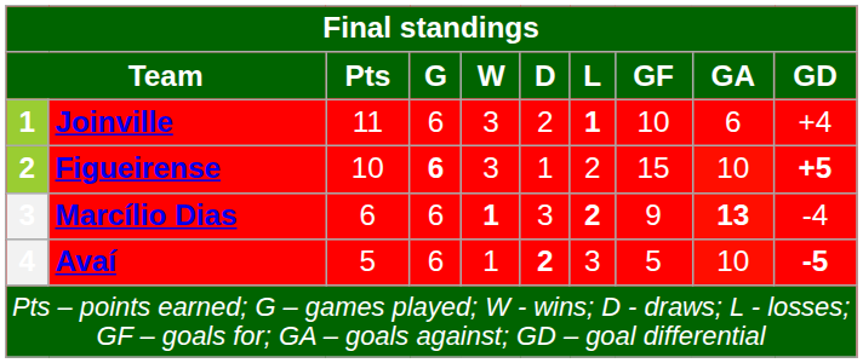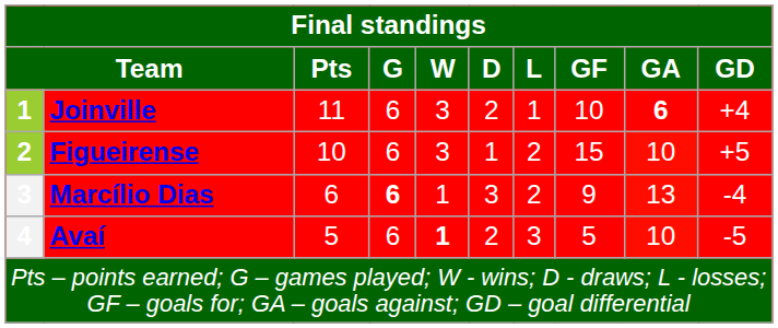Joinville | L: bold -> normal
Joinville | GA: normal -> bold
Figueirense | G: bold -> normal
Figueirense | GD: bold -> normal
Marcílio Dias | G: normal -> bold
Marcílio Dias | W: bold -> normal
Marcílio Dias | L: bold -> normal
Marcílio Dias | GA: bold -> normal
Avaí | W: normal -> bold
Avaí | D: bold -> normal
Avaí | GD: bold -> normal
